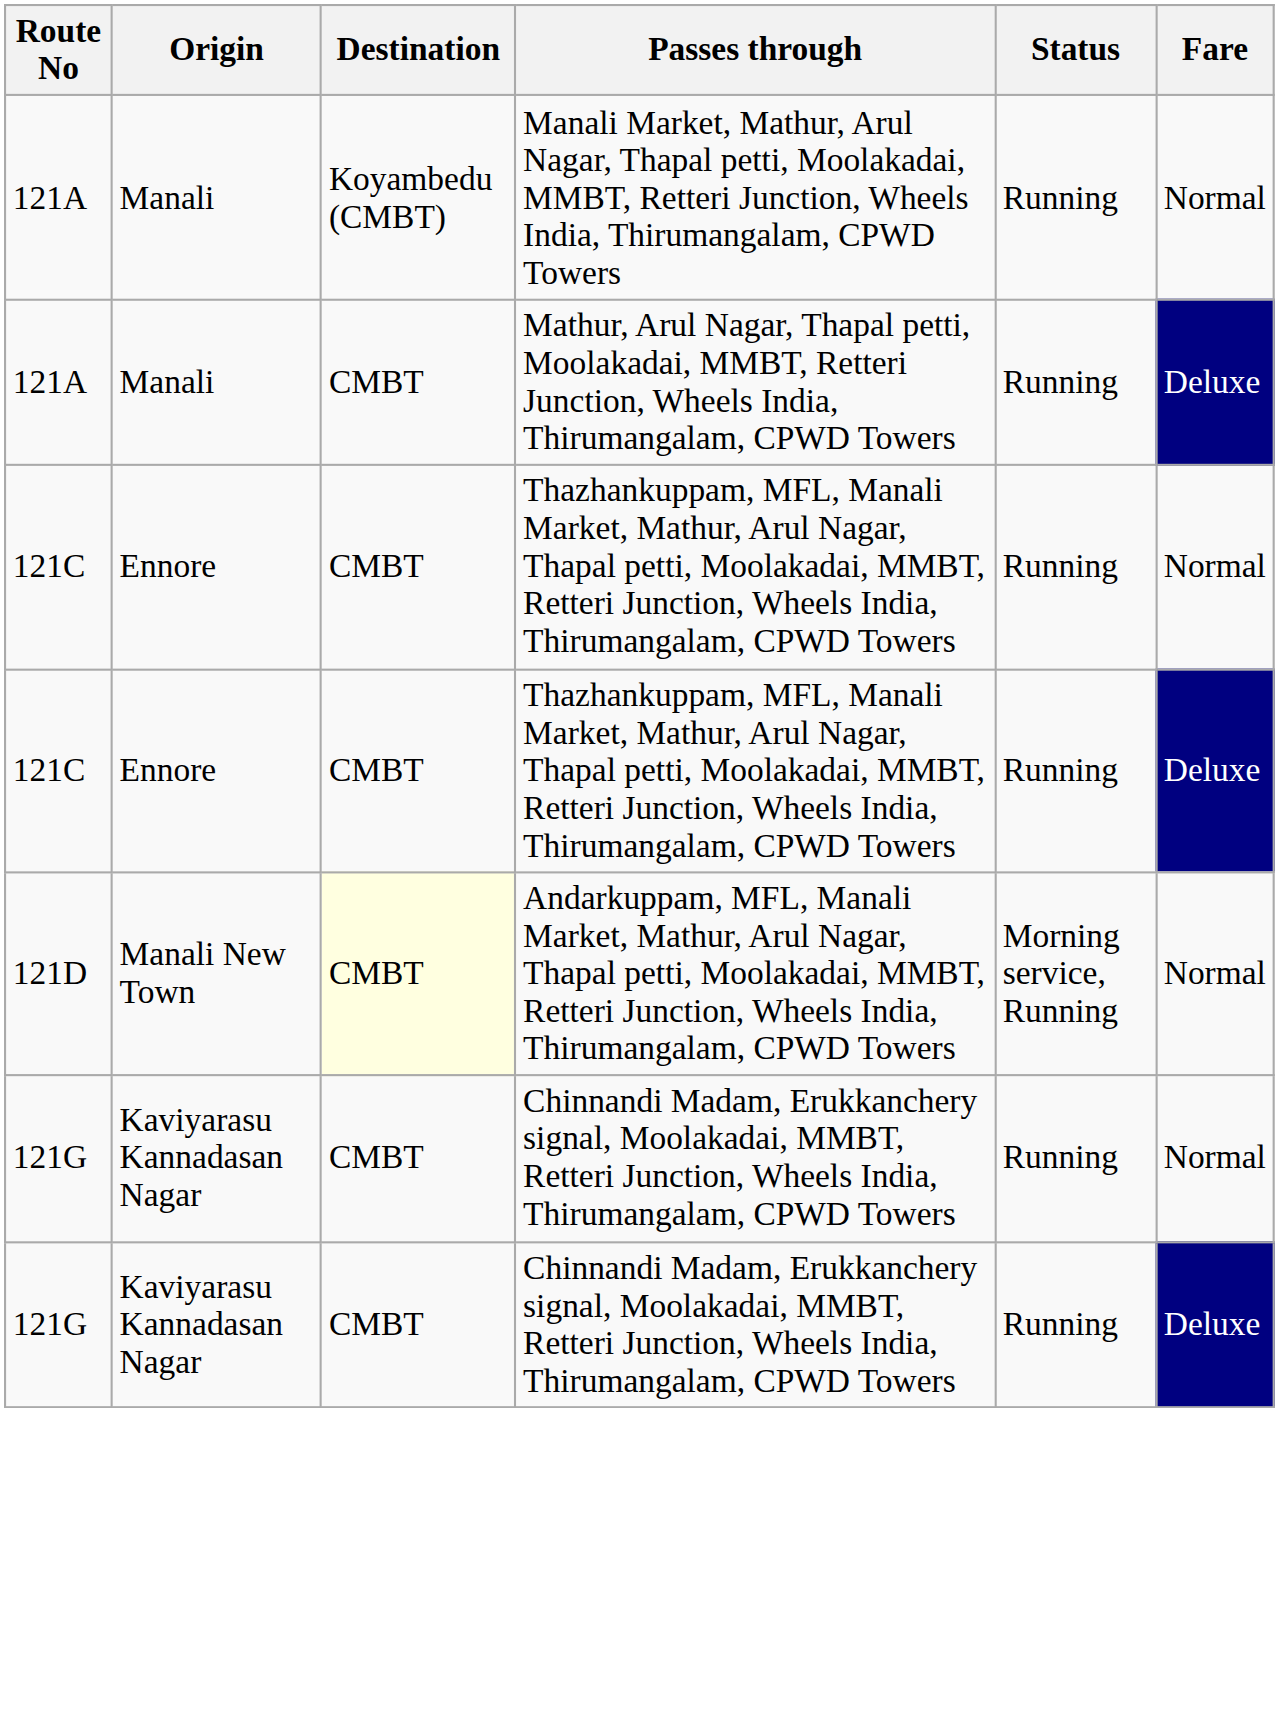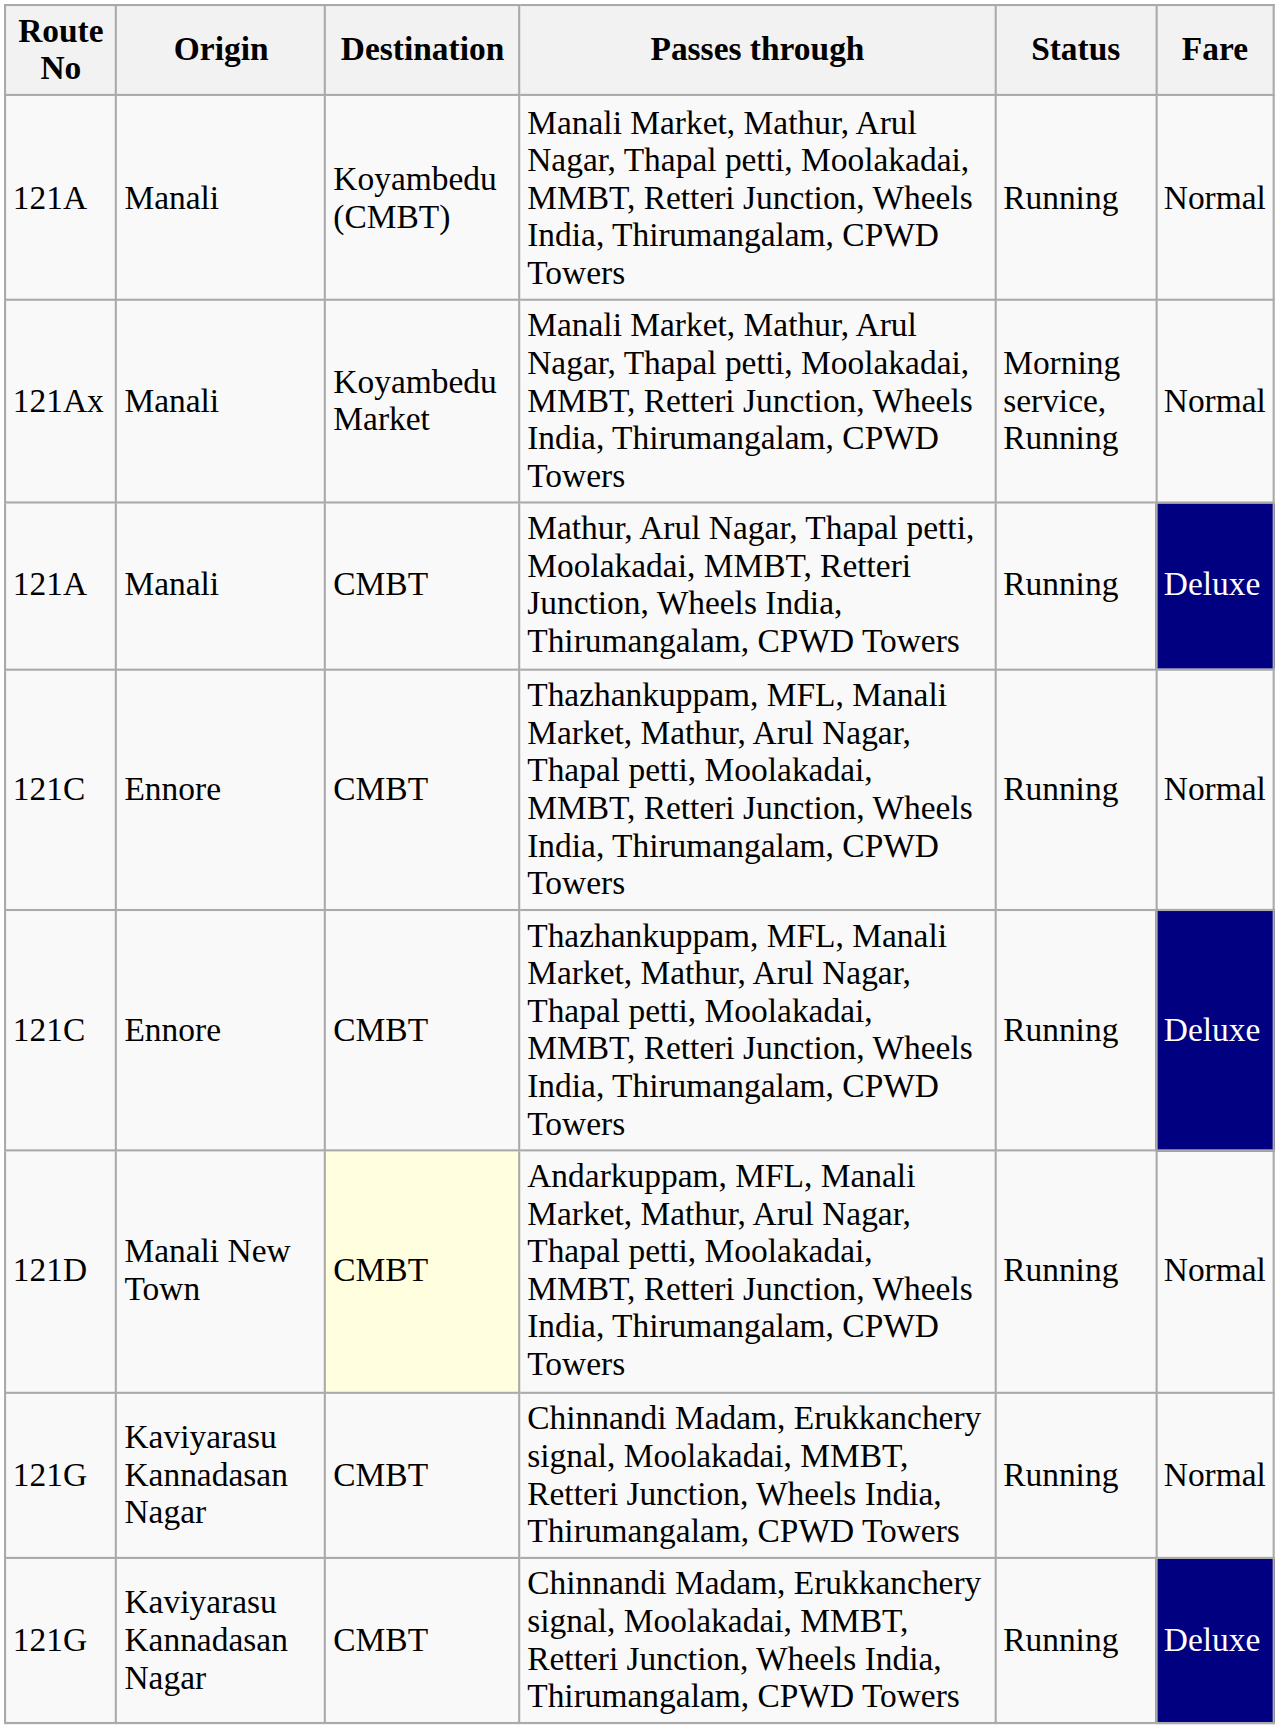+ row: 121Ax | Manali | Koyambedu Market | Manali Market, Mathur, Arul Nagar, Thapal petti, Moolakadai, MMBT, Retteri Junction, Wheels India, Thirumangalam, CPWD Towers | Morning service, Running | Normal
121D | Status: Morning service, Running -> Running
